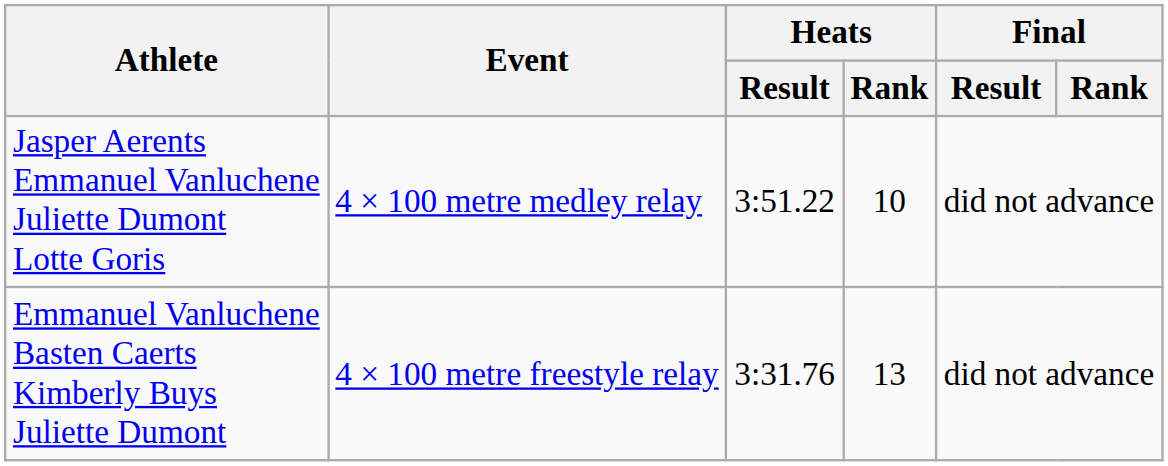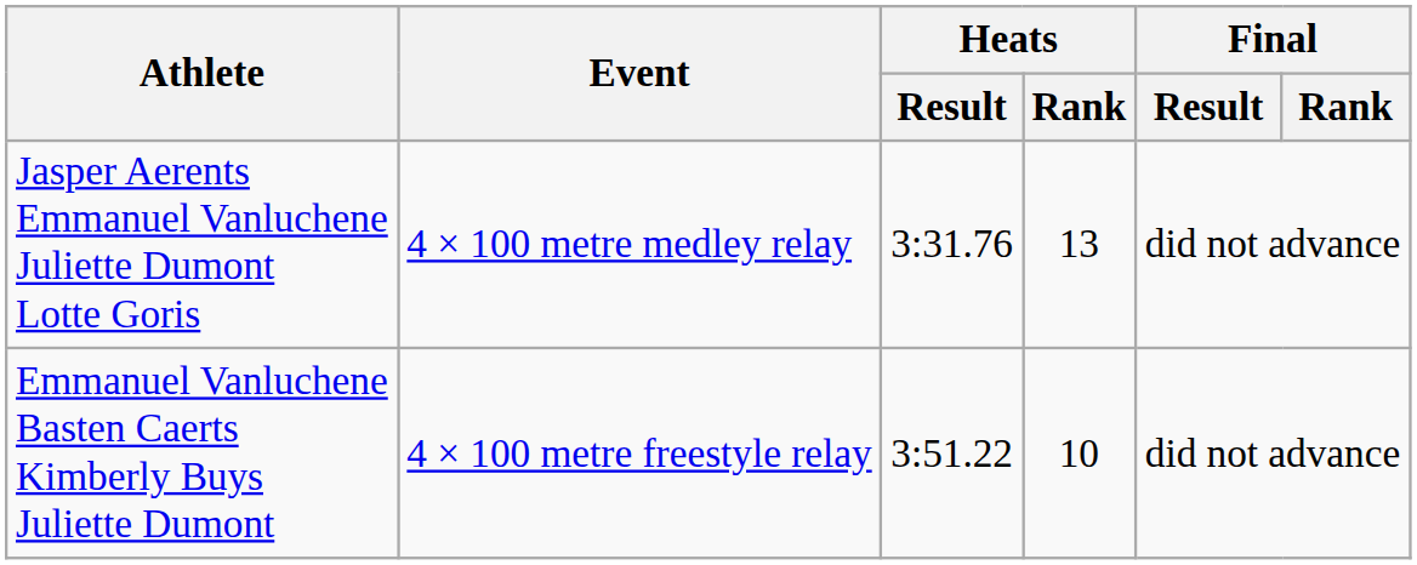row 3 | Heats / Result: 3:51.22 -> 3:31.76
row 3 | Heats / Rank: 10 -> 13
row 4 | Heats / Result: 3:31.76 -> 3:51.22
row 4 | Heats / Rank: 13 -> 10
